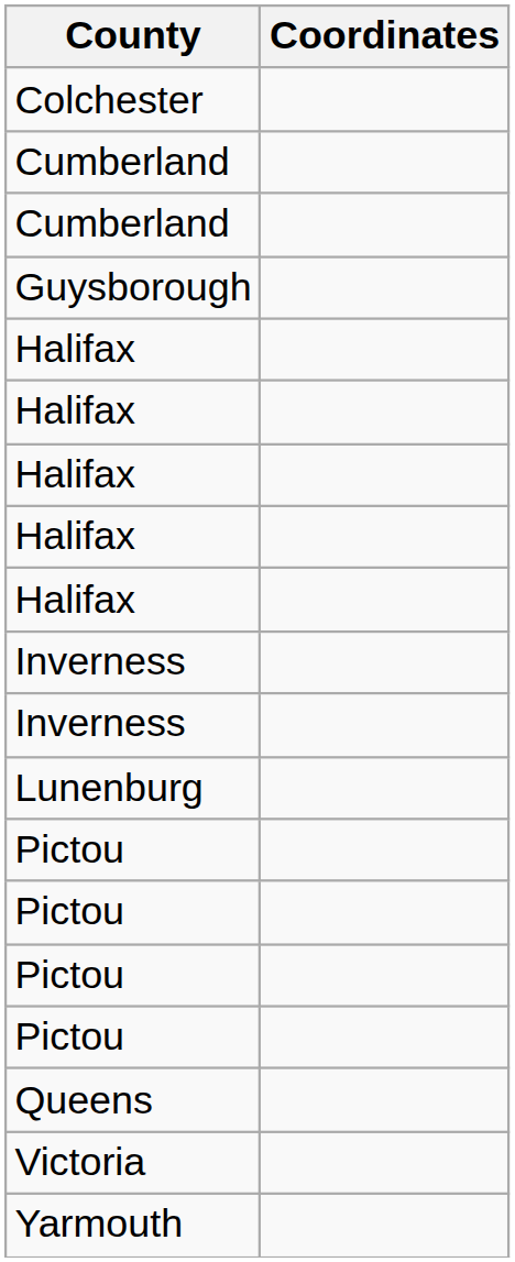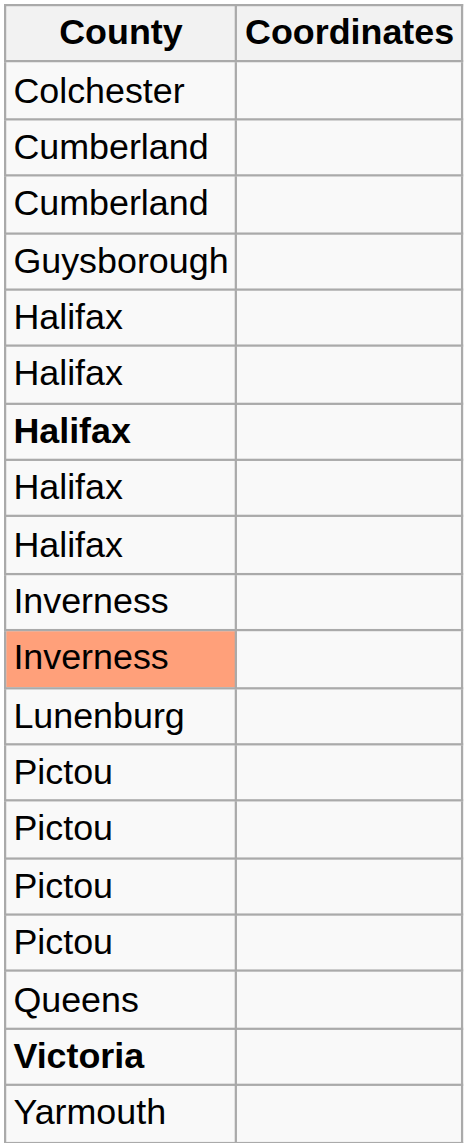row 8 | County: normal -> bold
row 12 | County: no background -> lightsalmon background
row 19 | County: normal -> bold
